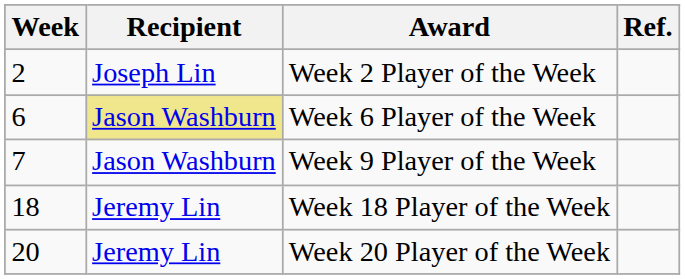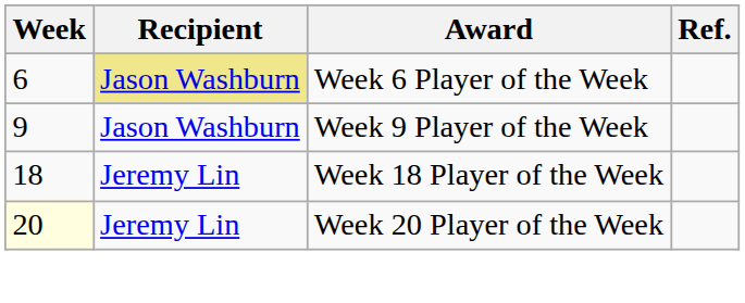- row: 2 | Joseph Lin | Week 2 Player of the Week
Week 9 Player of the Week | Week: 7 -> 9
Week 20 Player of the Week | Week: no background -> lightyellow background
